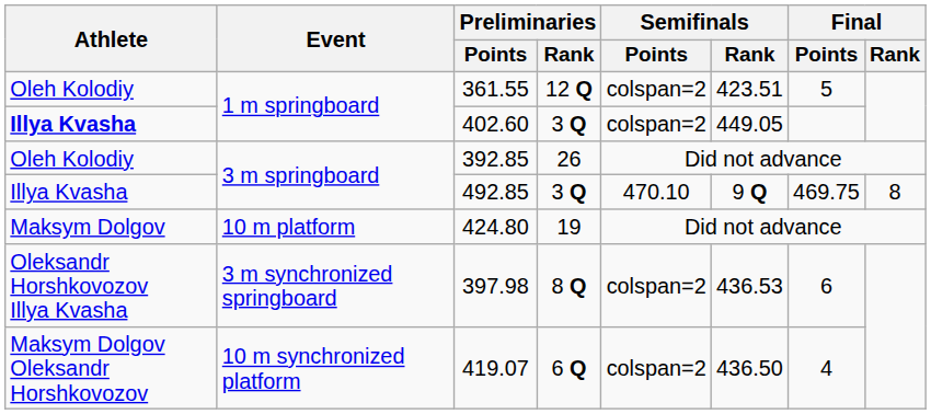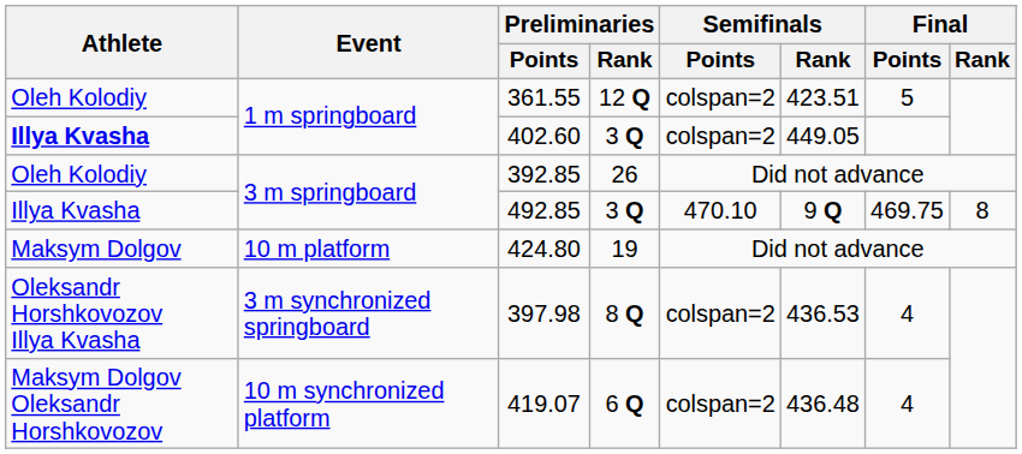397.98 | Final / Points: 6 -> 4
419.07 | Semifinals / Rank: 436.50 -> 436.48
